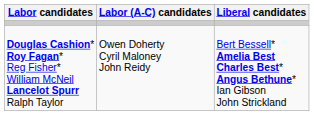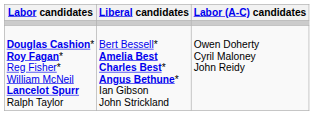columns swapped: Liberal candidates <-> Labor (A-C) candidates
